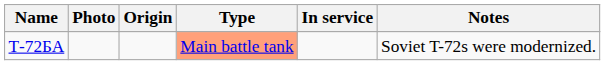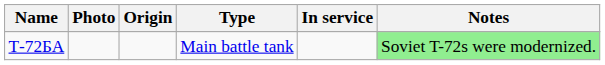Т-72БА | Type: lightsalmon background -> no background
Т-72БА | Notes: no background -> lightgreen background
